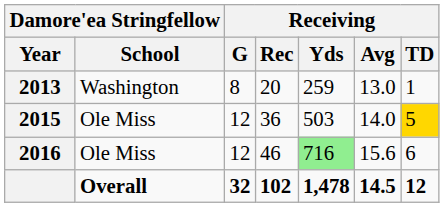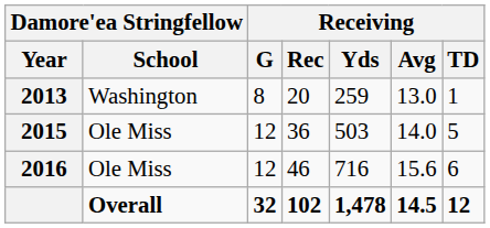2015 | Receiving / TD: gold background -> no background
2016 | Receiving / Yds: lightgreen background -> no background
